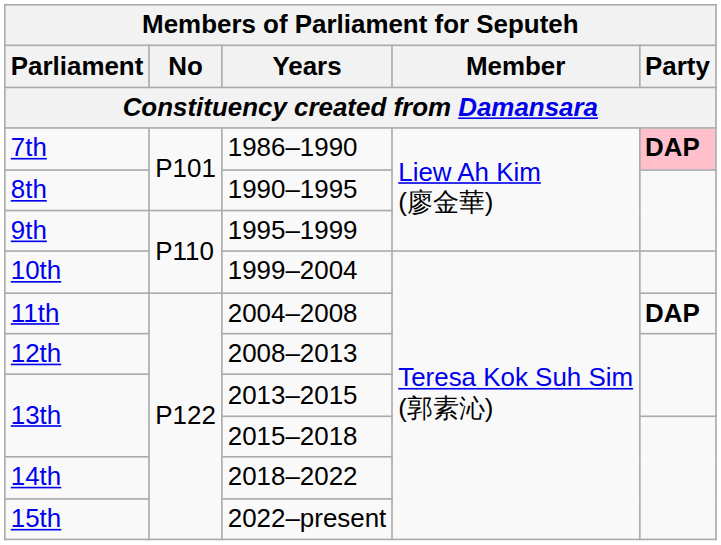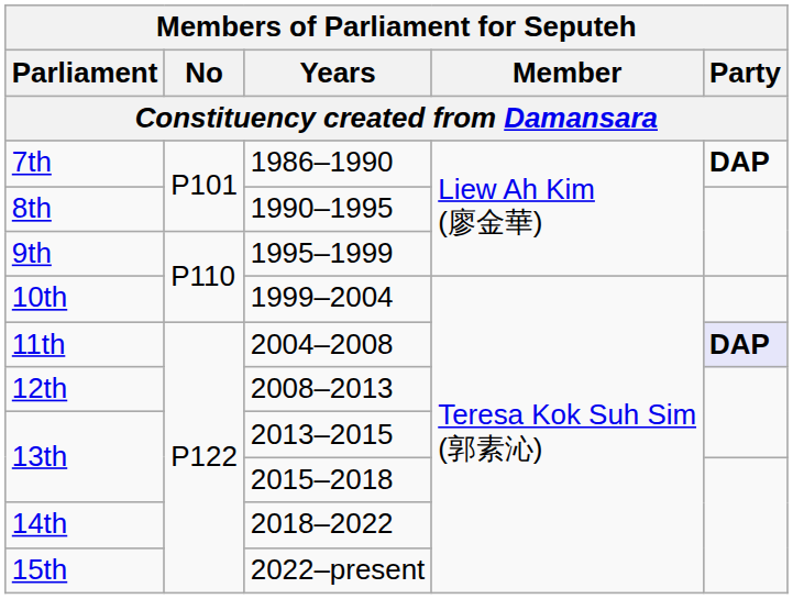7th | Party: pink background -> no background
11th | Party: no background -> lavender background
